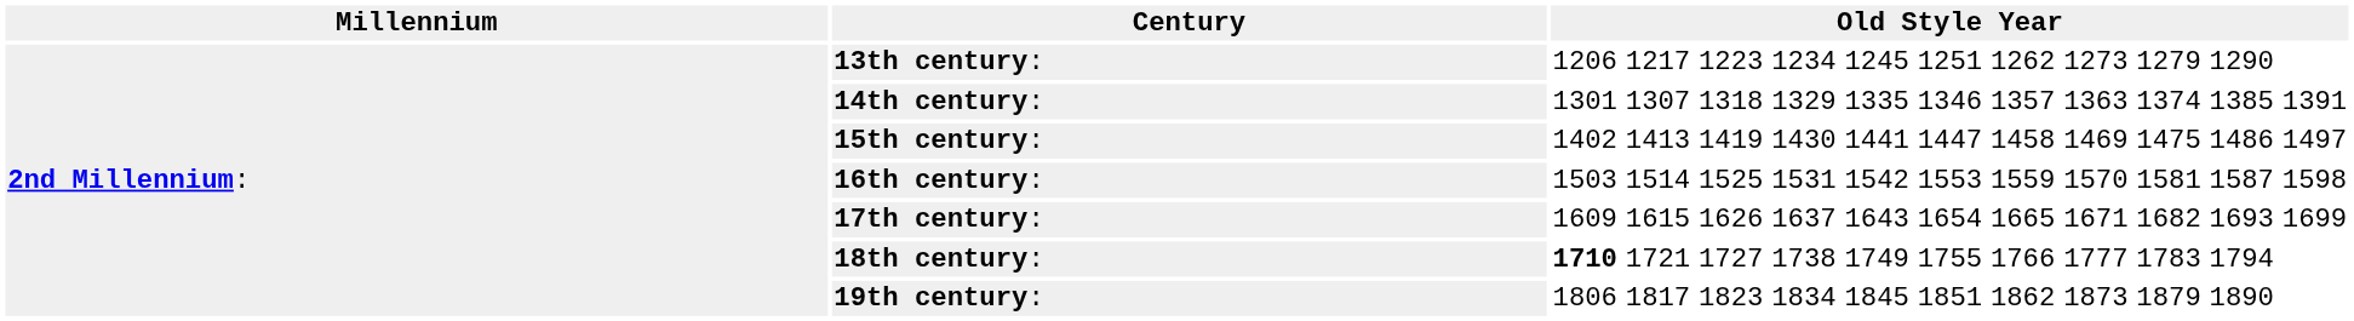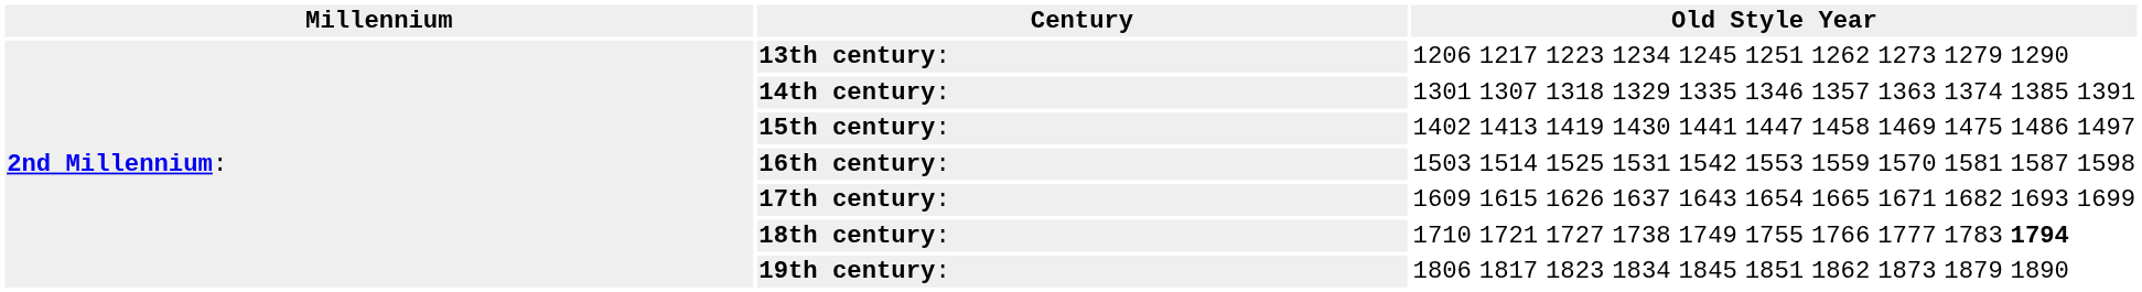18th century: | column 3: bold -> normal
18th century: | column 12: normal -> bold
